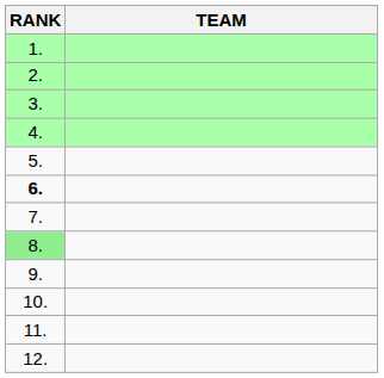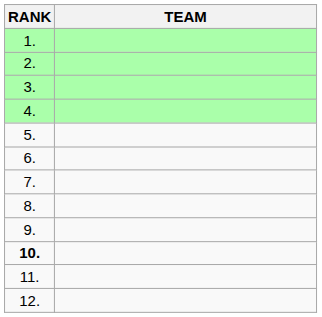6. | RANK: bold -> normal
8. | RANK: lightgreen background -> no background
10. | RANK: normal -> bold
